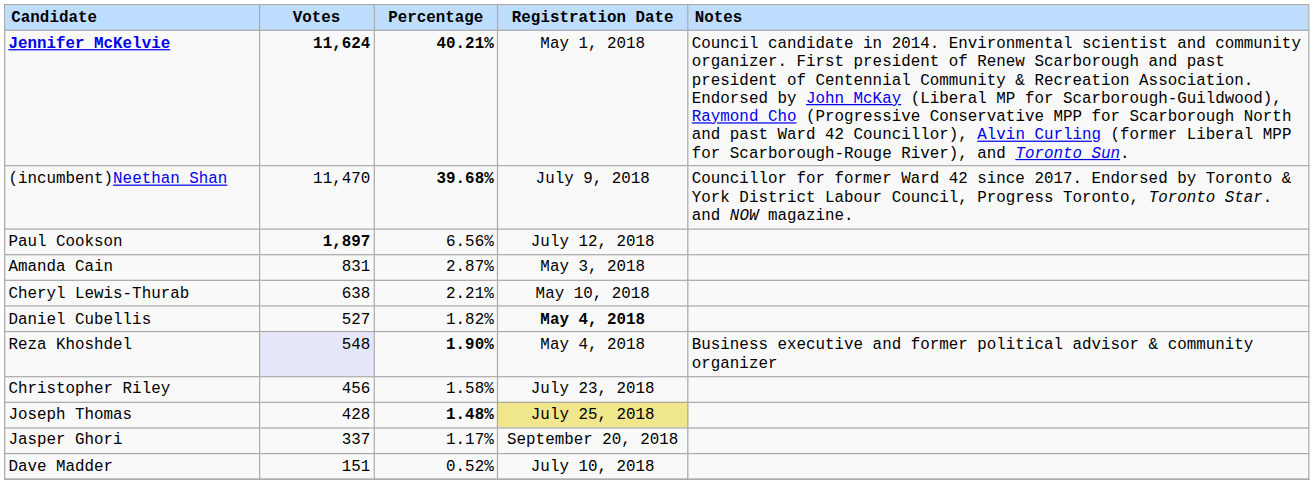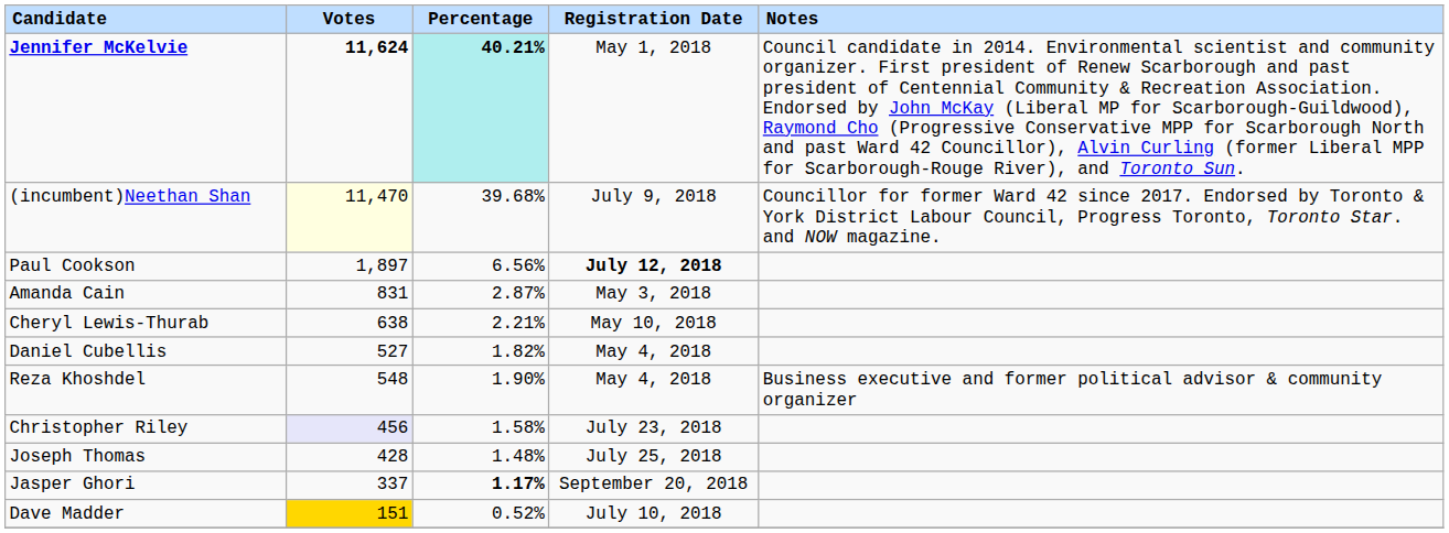Jennifer McKelvie | Percentage: no background -> paleturquoise background
(incumbent)Neethan Shan | Votes: no background -> lightyellow background
(incumbent)Neethan Shan | Percentage: bold -> normal
Paul Cookson | Votes: bold -> normal
Paul Cookson | Registration Date: normal -> bold
Daniel Cubellis | Registration Date: bold -> normal
Reza Khoshdel | Votes: lavender background -> no background
Reza Khoshdel | Percentage: bold -> normal
Christopher Riley | Votes: no background -> lavender background
Joseph Thomas | Percentage: bold -> normal
Joseph Thomas | Registration Date: khaki background -> no background
Jasper Ghori | Percentage: normal -> bold
Dave Madder | Votes: no background -> gold background
